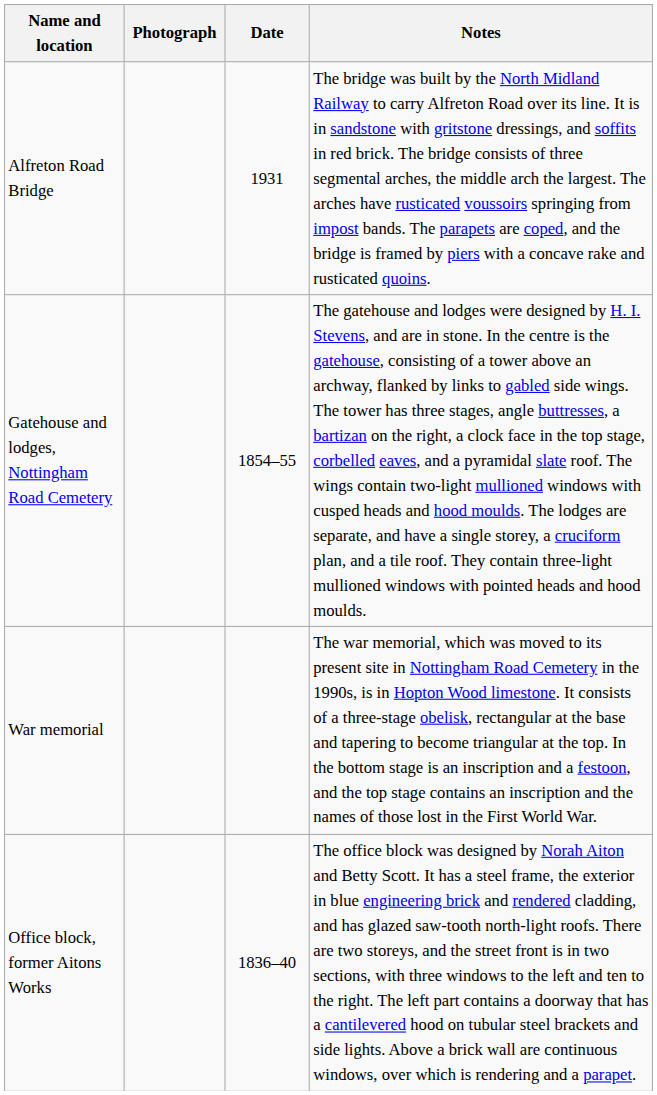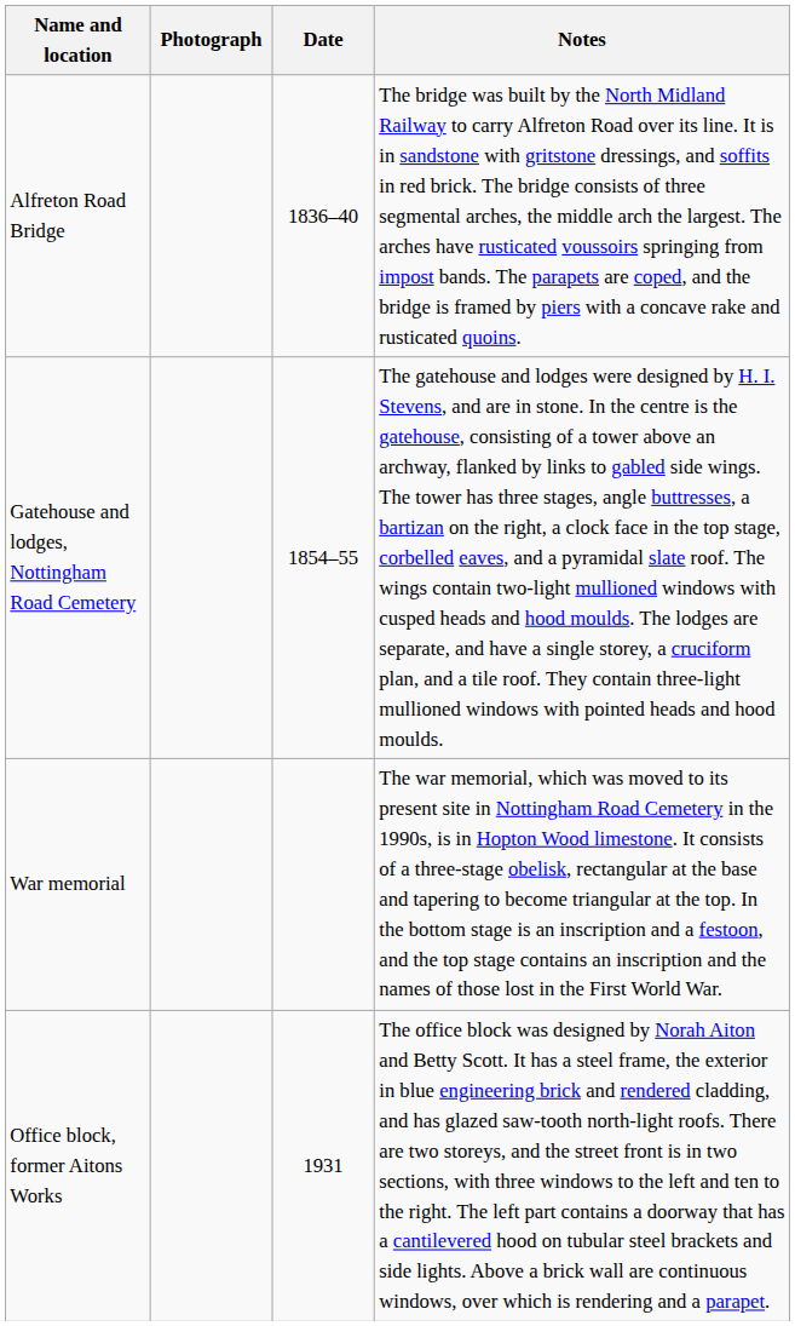Alfreton Road Bridge | Date: 1931 -> 1836–40
Office block, former Aitons Works | Date: 1836–40 -> 1931
